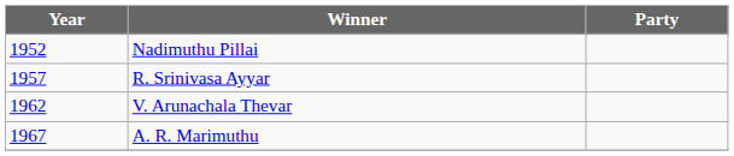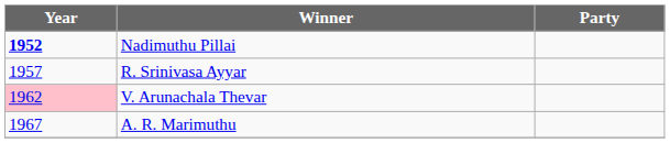Nadimuthu Pillai | Year: normal -> bold
V. Arunachala Thevar | Year: no background -> pink background
